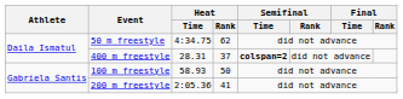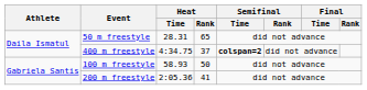50 m freestyle | Heat / Time: 4:34.75 -> 28.31
50 m freestyle | Heat / Rank: 62 -> 65
400 m freestyle | Heat / Time: 28.31 -> 4:34.75
